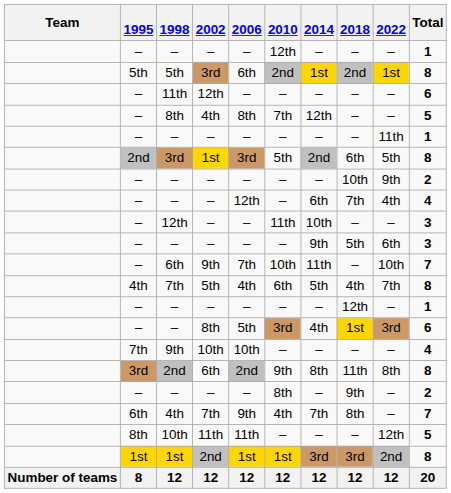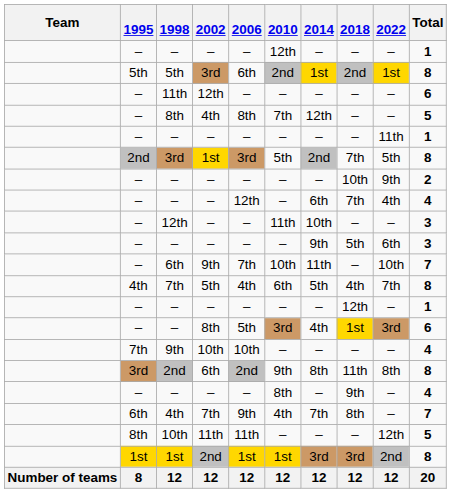row 7 | 2018: 6th -> 7th
row 18 | Total: 2 -> 4
